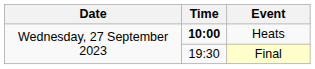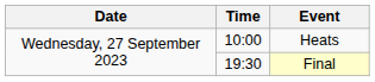Heats | Time: bold -> normal
